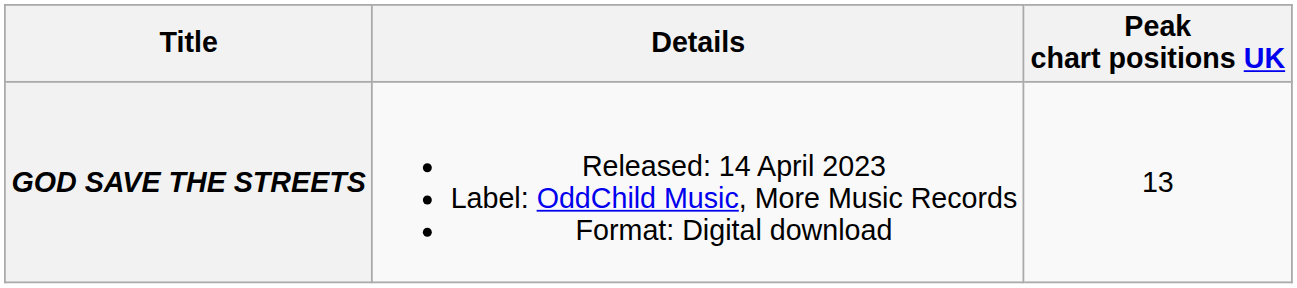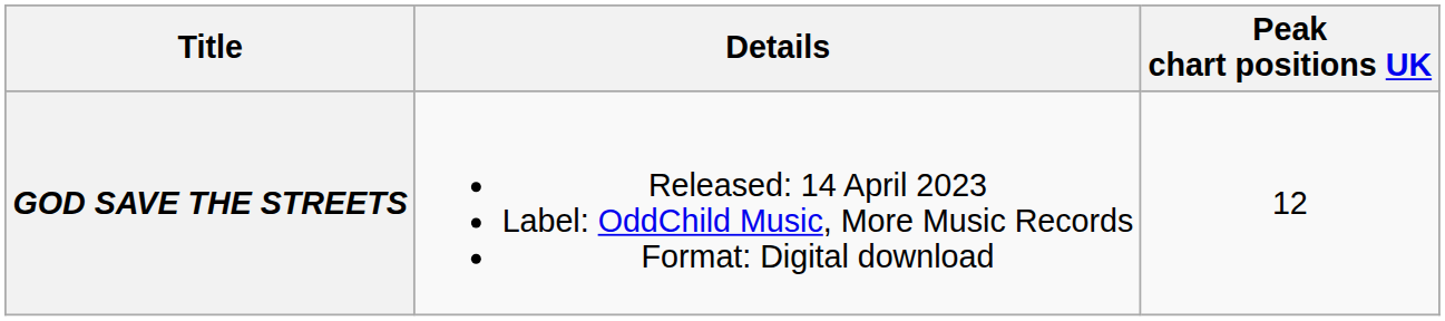GOD SAVE THE STREETS | Peak chart positions UK: 13 -> 12
